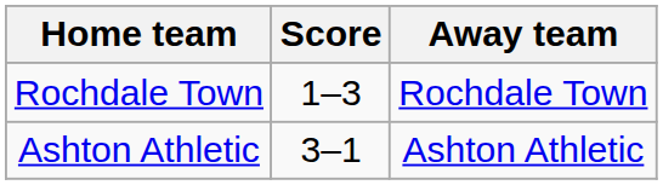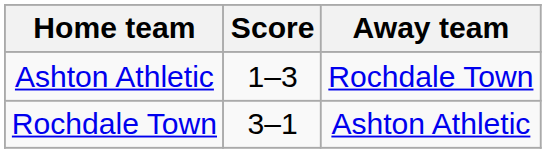row 2 | Home team: Rochdale Town -> Ashton Athletic
row 3 | Home team: Ashton Athletic -> Rochdale Town
